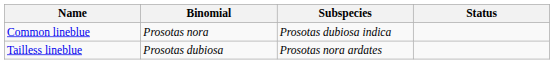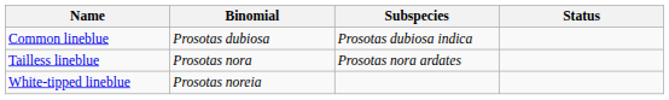Common lineblue | Binomial: Prosotas nora -> Prosotas dubiosa
Tailless lineblue | Binomial: Prosotas dubiosa -> Prosotas nora
+ row: White-tipped lineblue | Prosotas noreia
